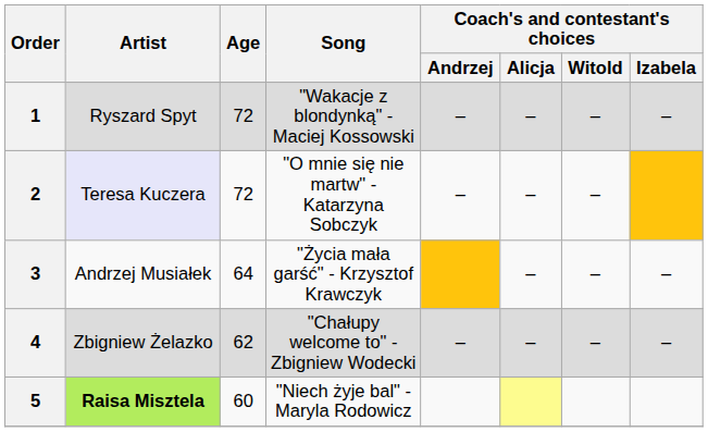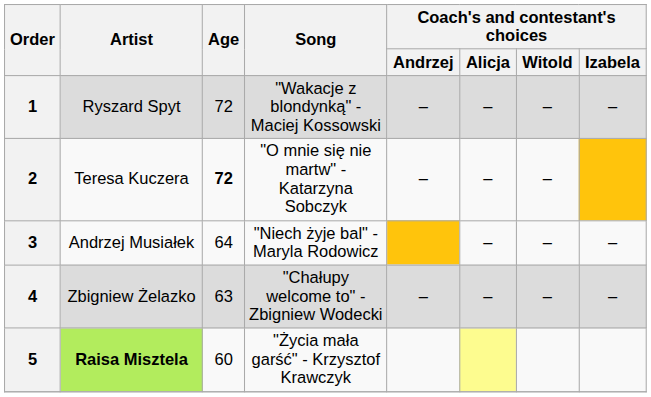2 | Artist: lavender background -> no background
2 | Age: normal -> bold
3 | Song: "Życia mała garść" - Krzysztof Krawczyk -> "Niech żyje bal" - Maryla Rodowicz
4 | Age: 62 -> 63
5 | Song: "Niech żyje bal" - Maryla Rodowicz -> "Życia mała garść" - Krzysztof Krawczyk
